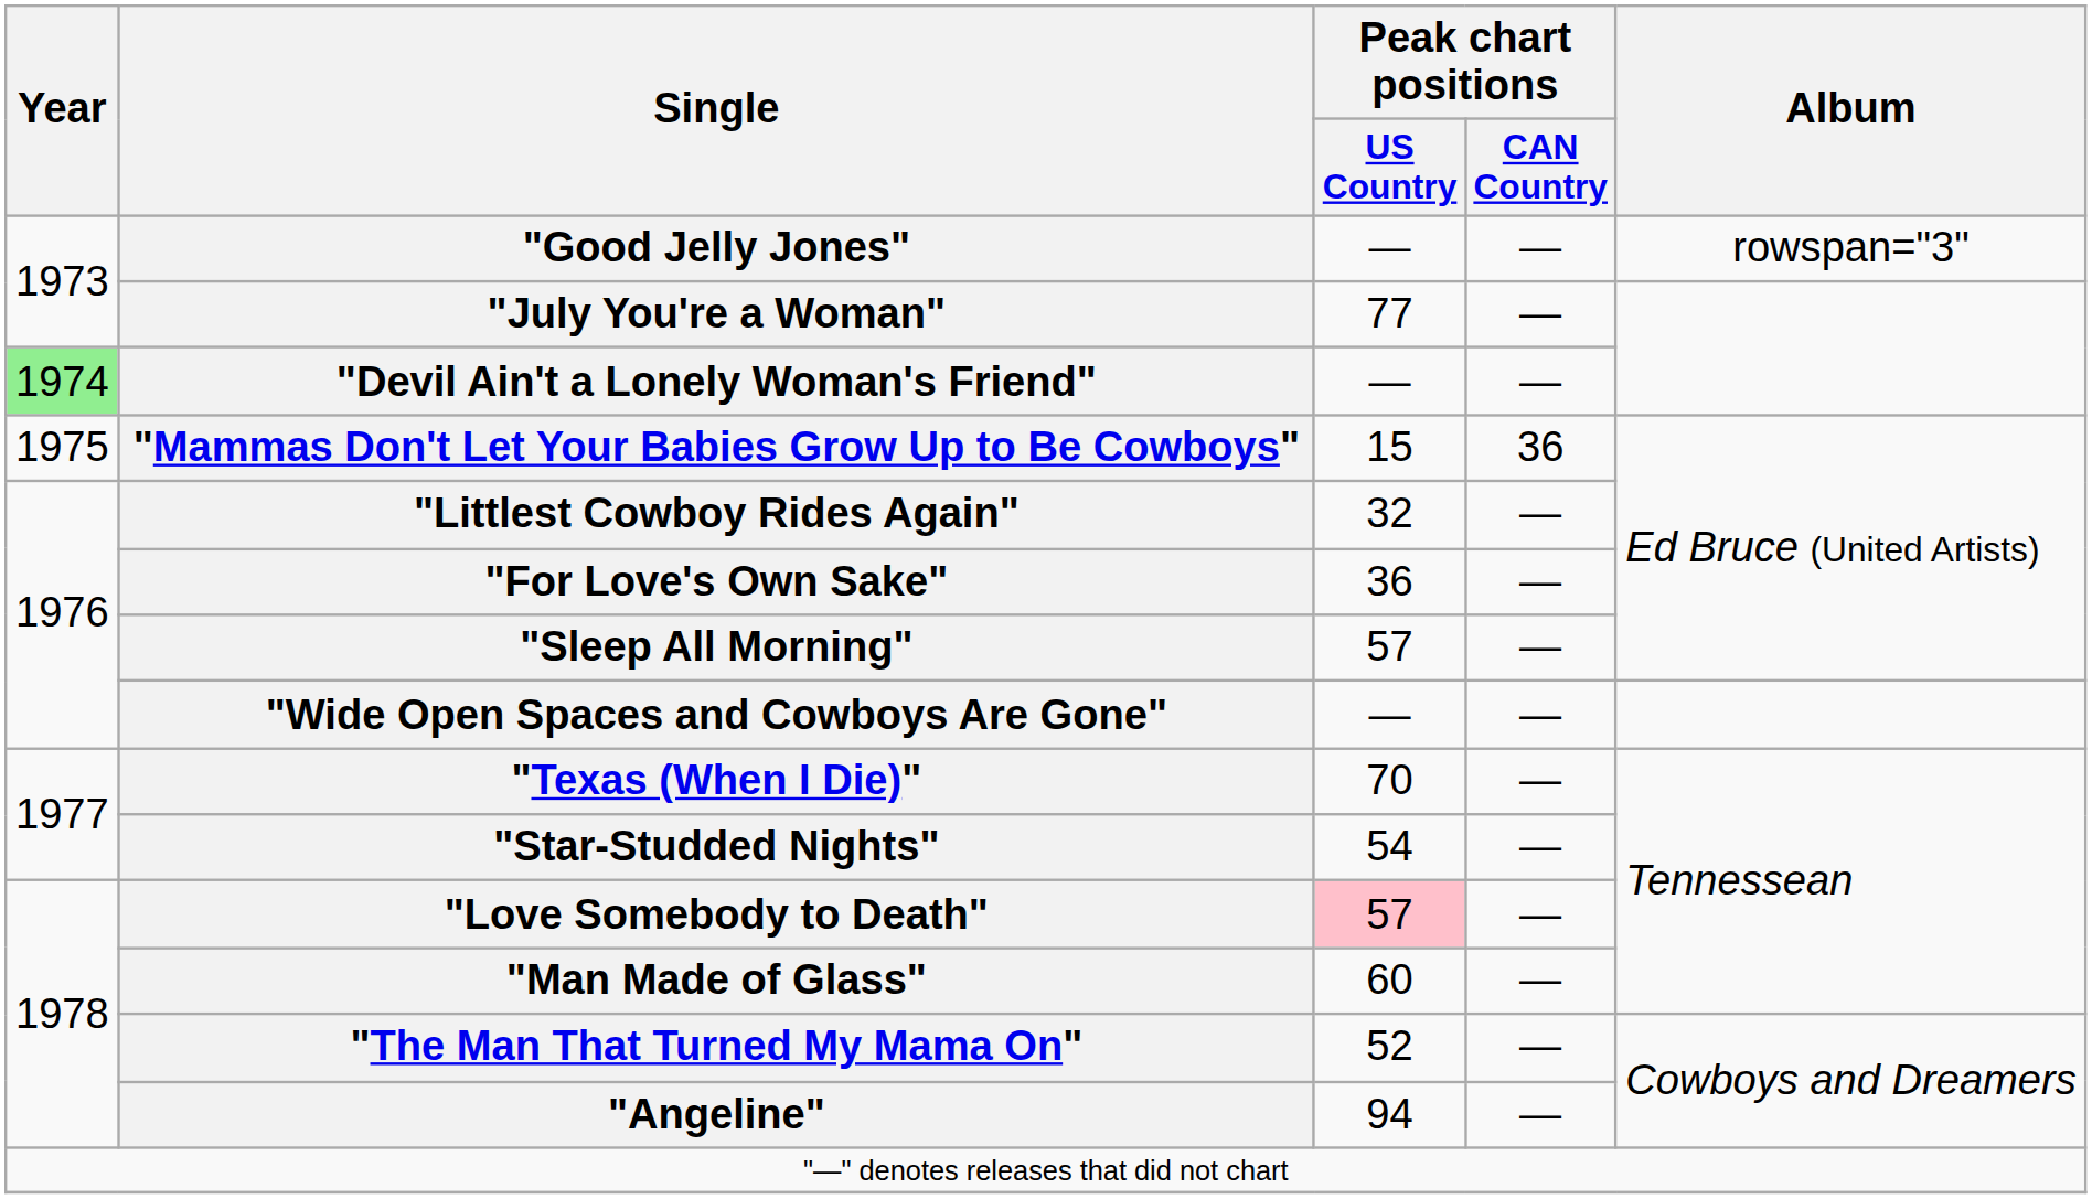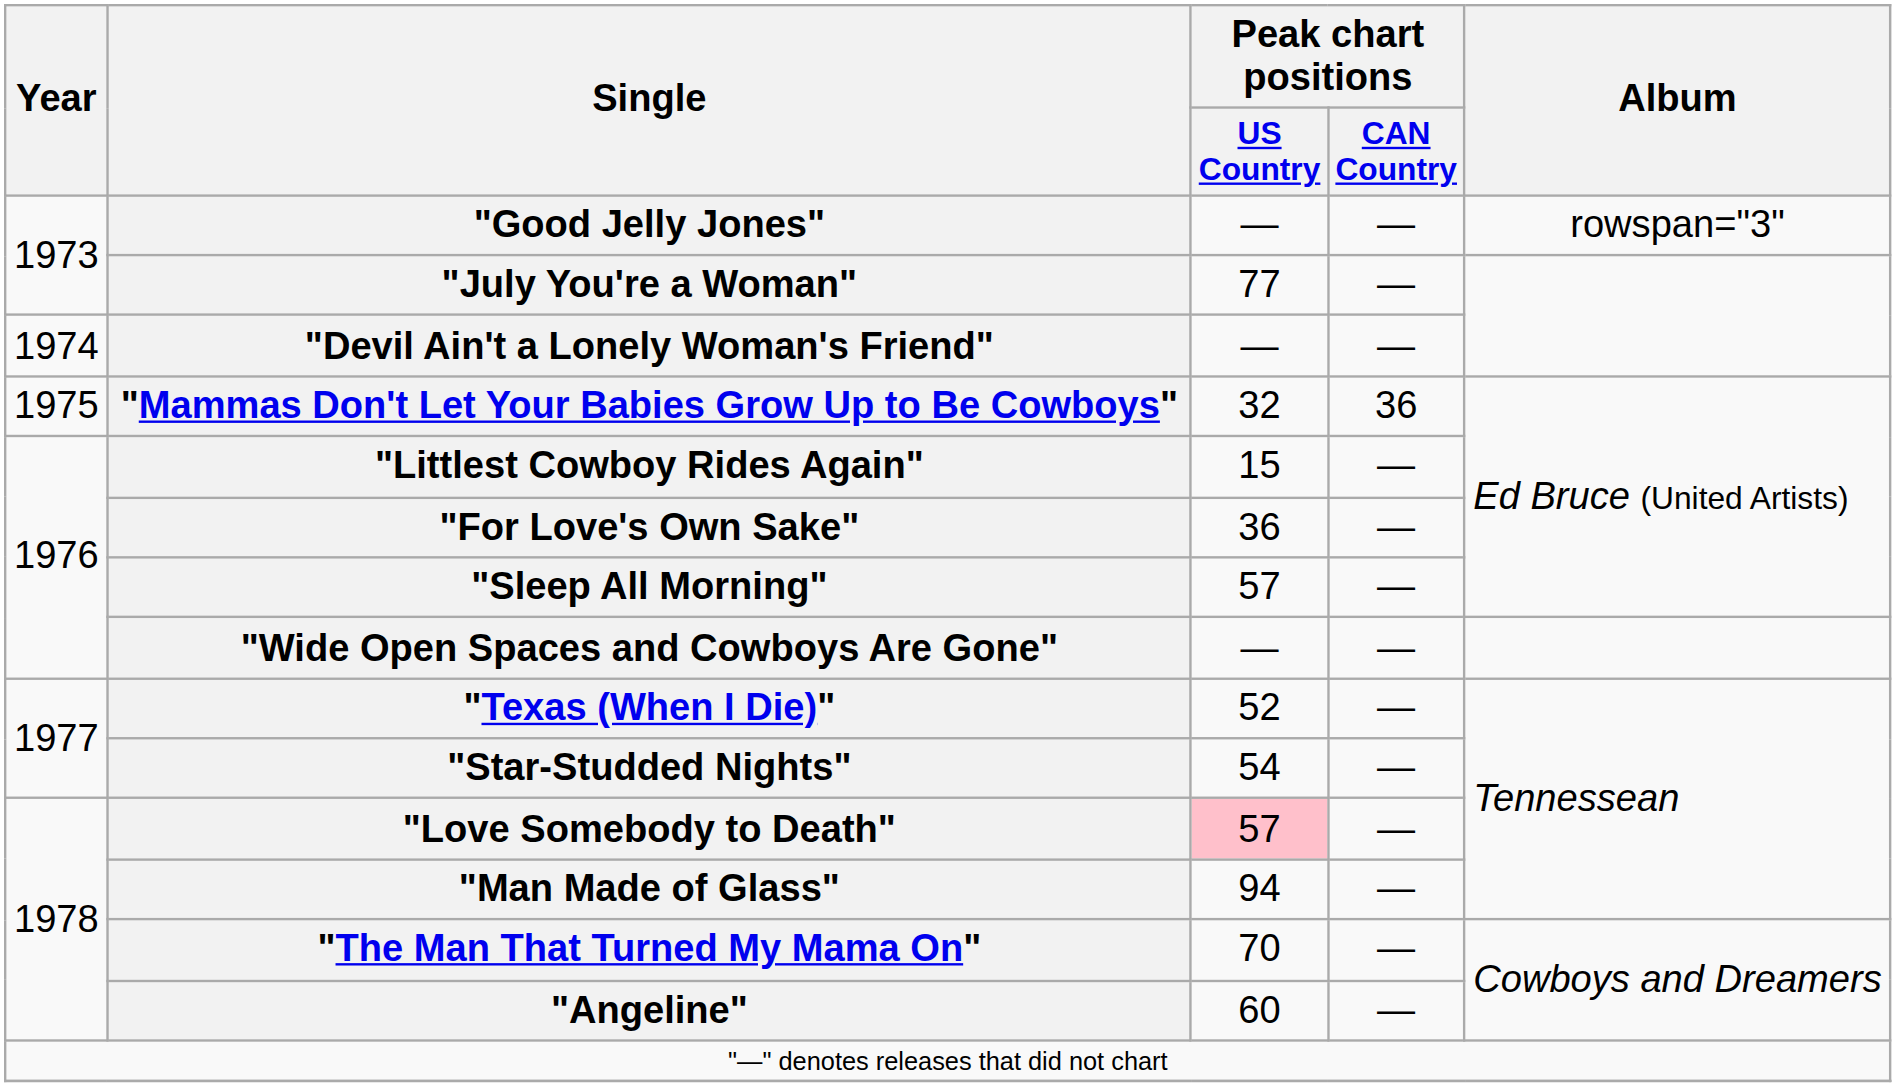"Devil Ain't a Lonely Woman's Friend" | Year: lightgreen background -> no background
"Mammas Don't Let Your Babies Grow Up to Be Cowboys" | Peak chart positions / US Country: 15 -> 32
"Littlest Cowboy Rides Again" | Peak chart positions / US Country: 32 -> 15
"Texas (When I Die)" | Peak chart positions / US Country: 70 -> 52
"Man Made of Glass" | Peak chart positions / US Country: 60 -> 94
"The Man That Turned My Mama On" | Peak chart positions / US Country: 52 -> 70
"Angeline" | Peak chart positions / US Country: 94 -> 60
